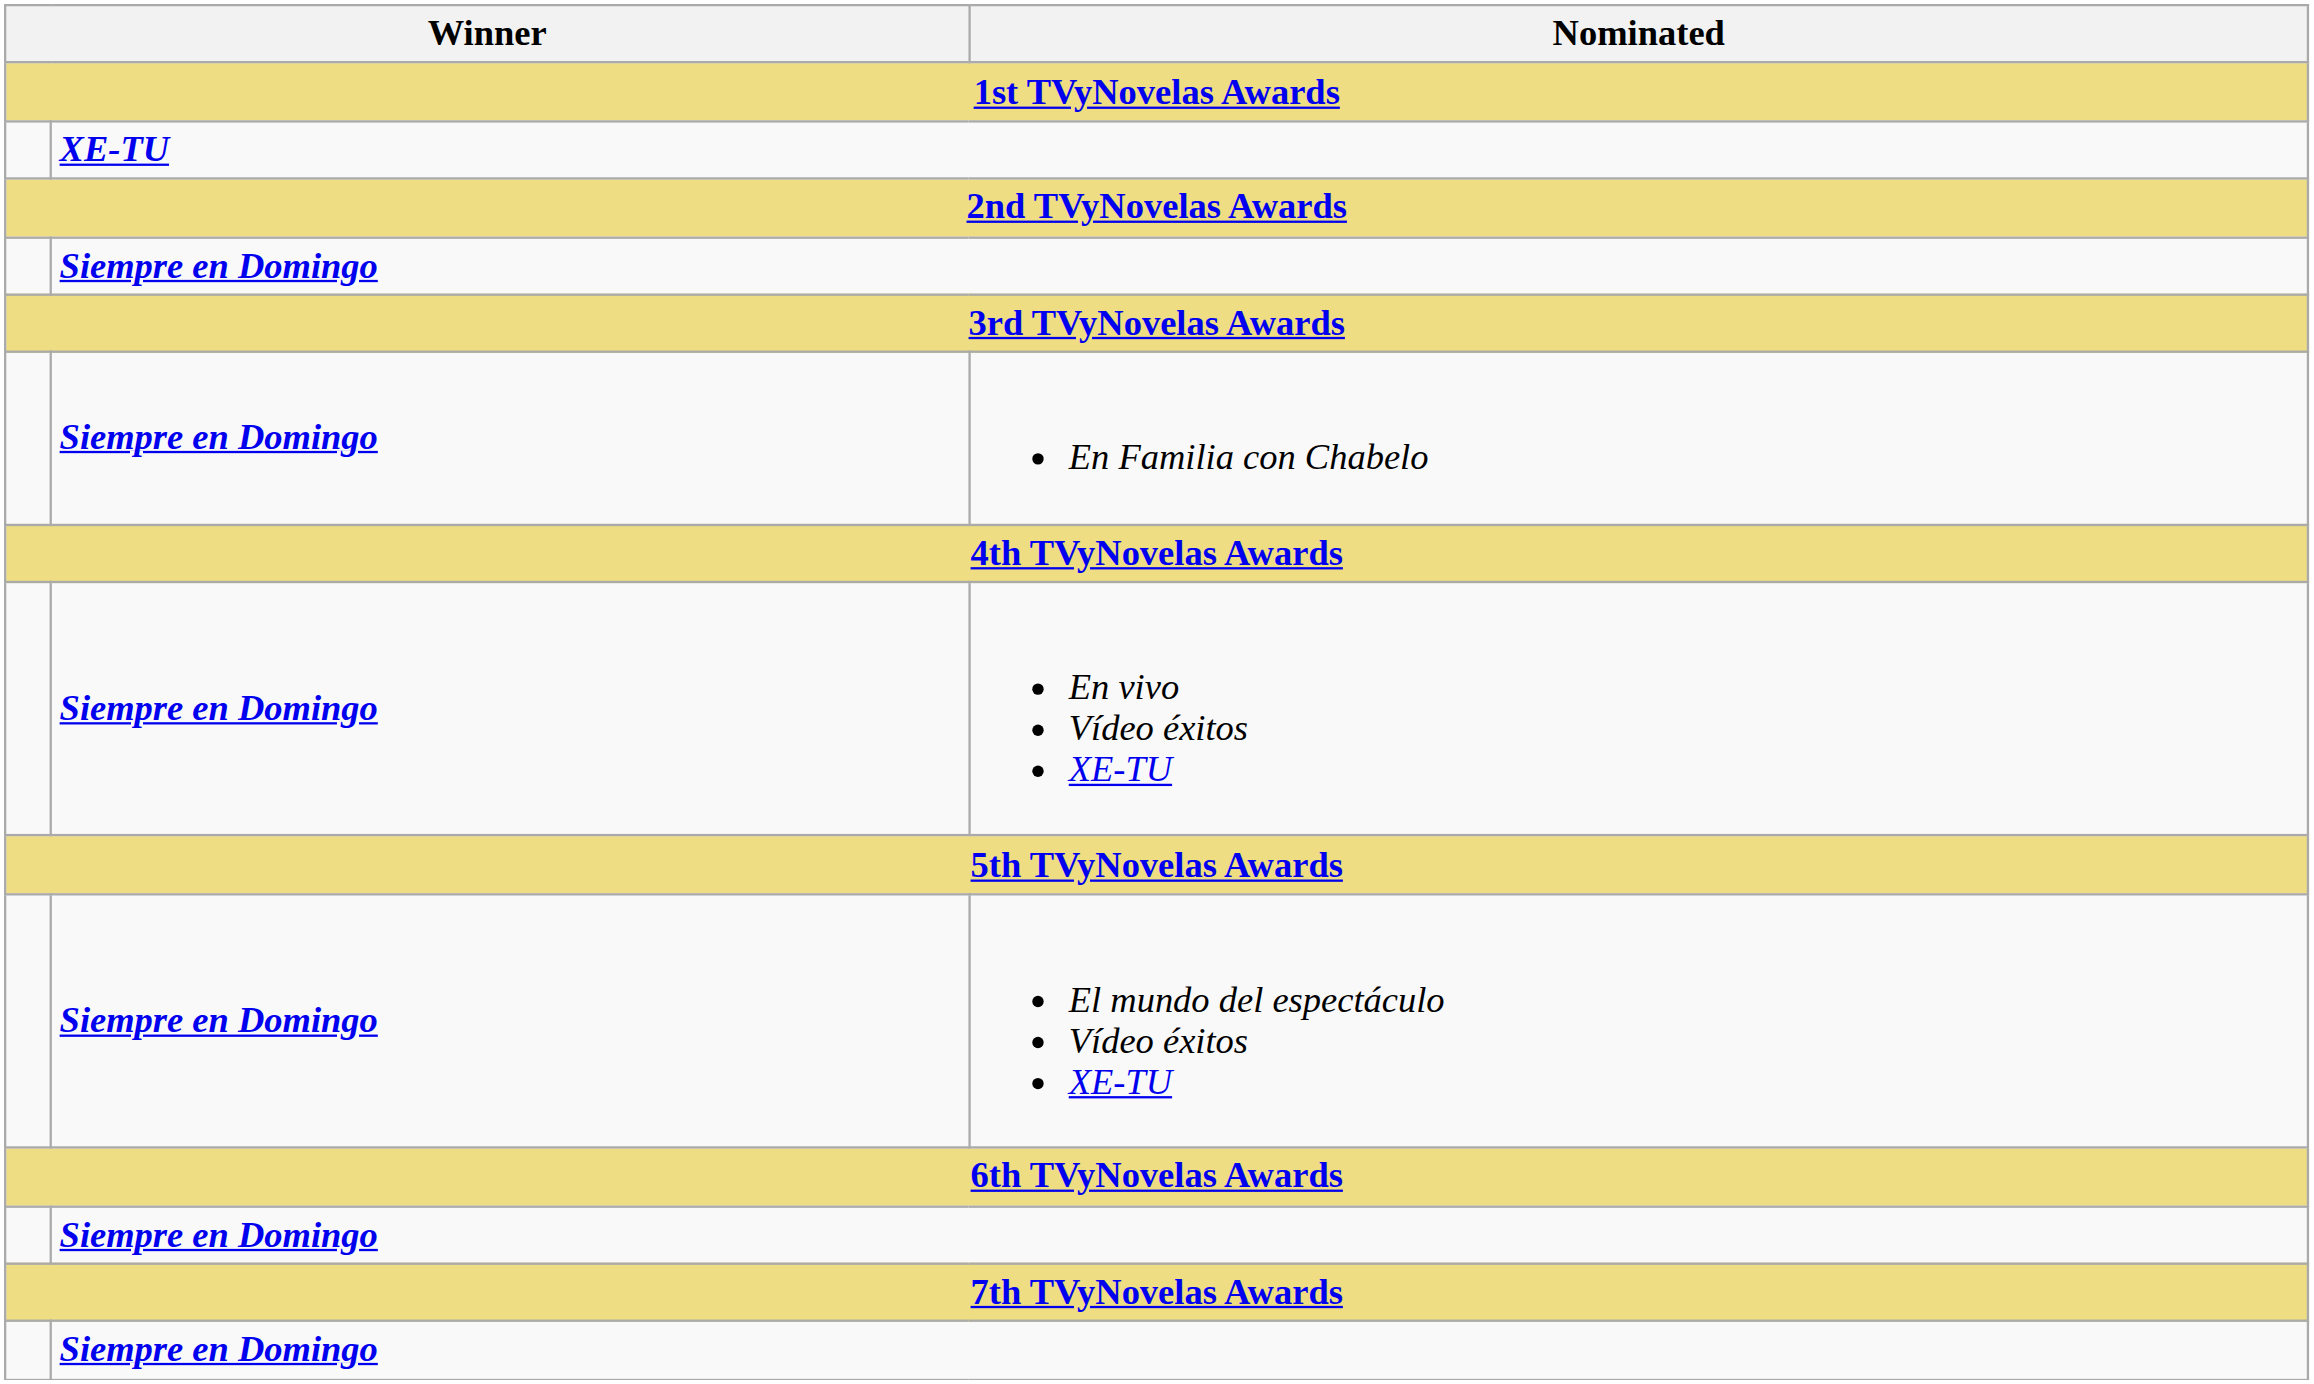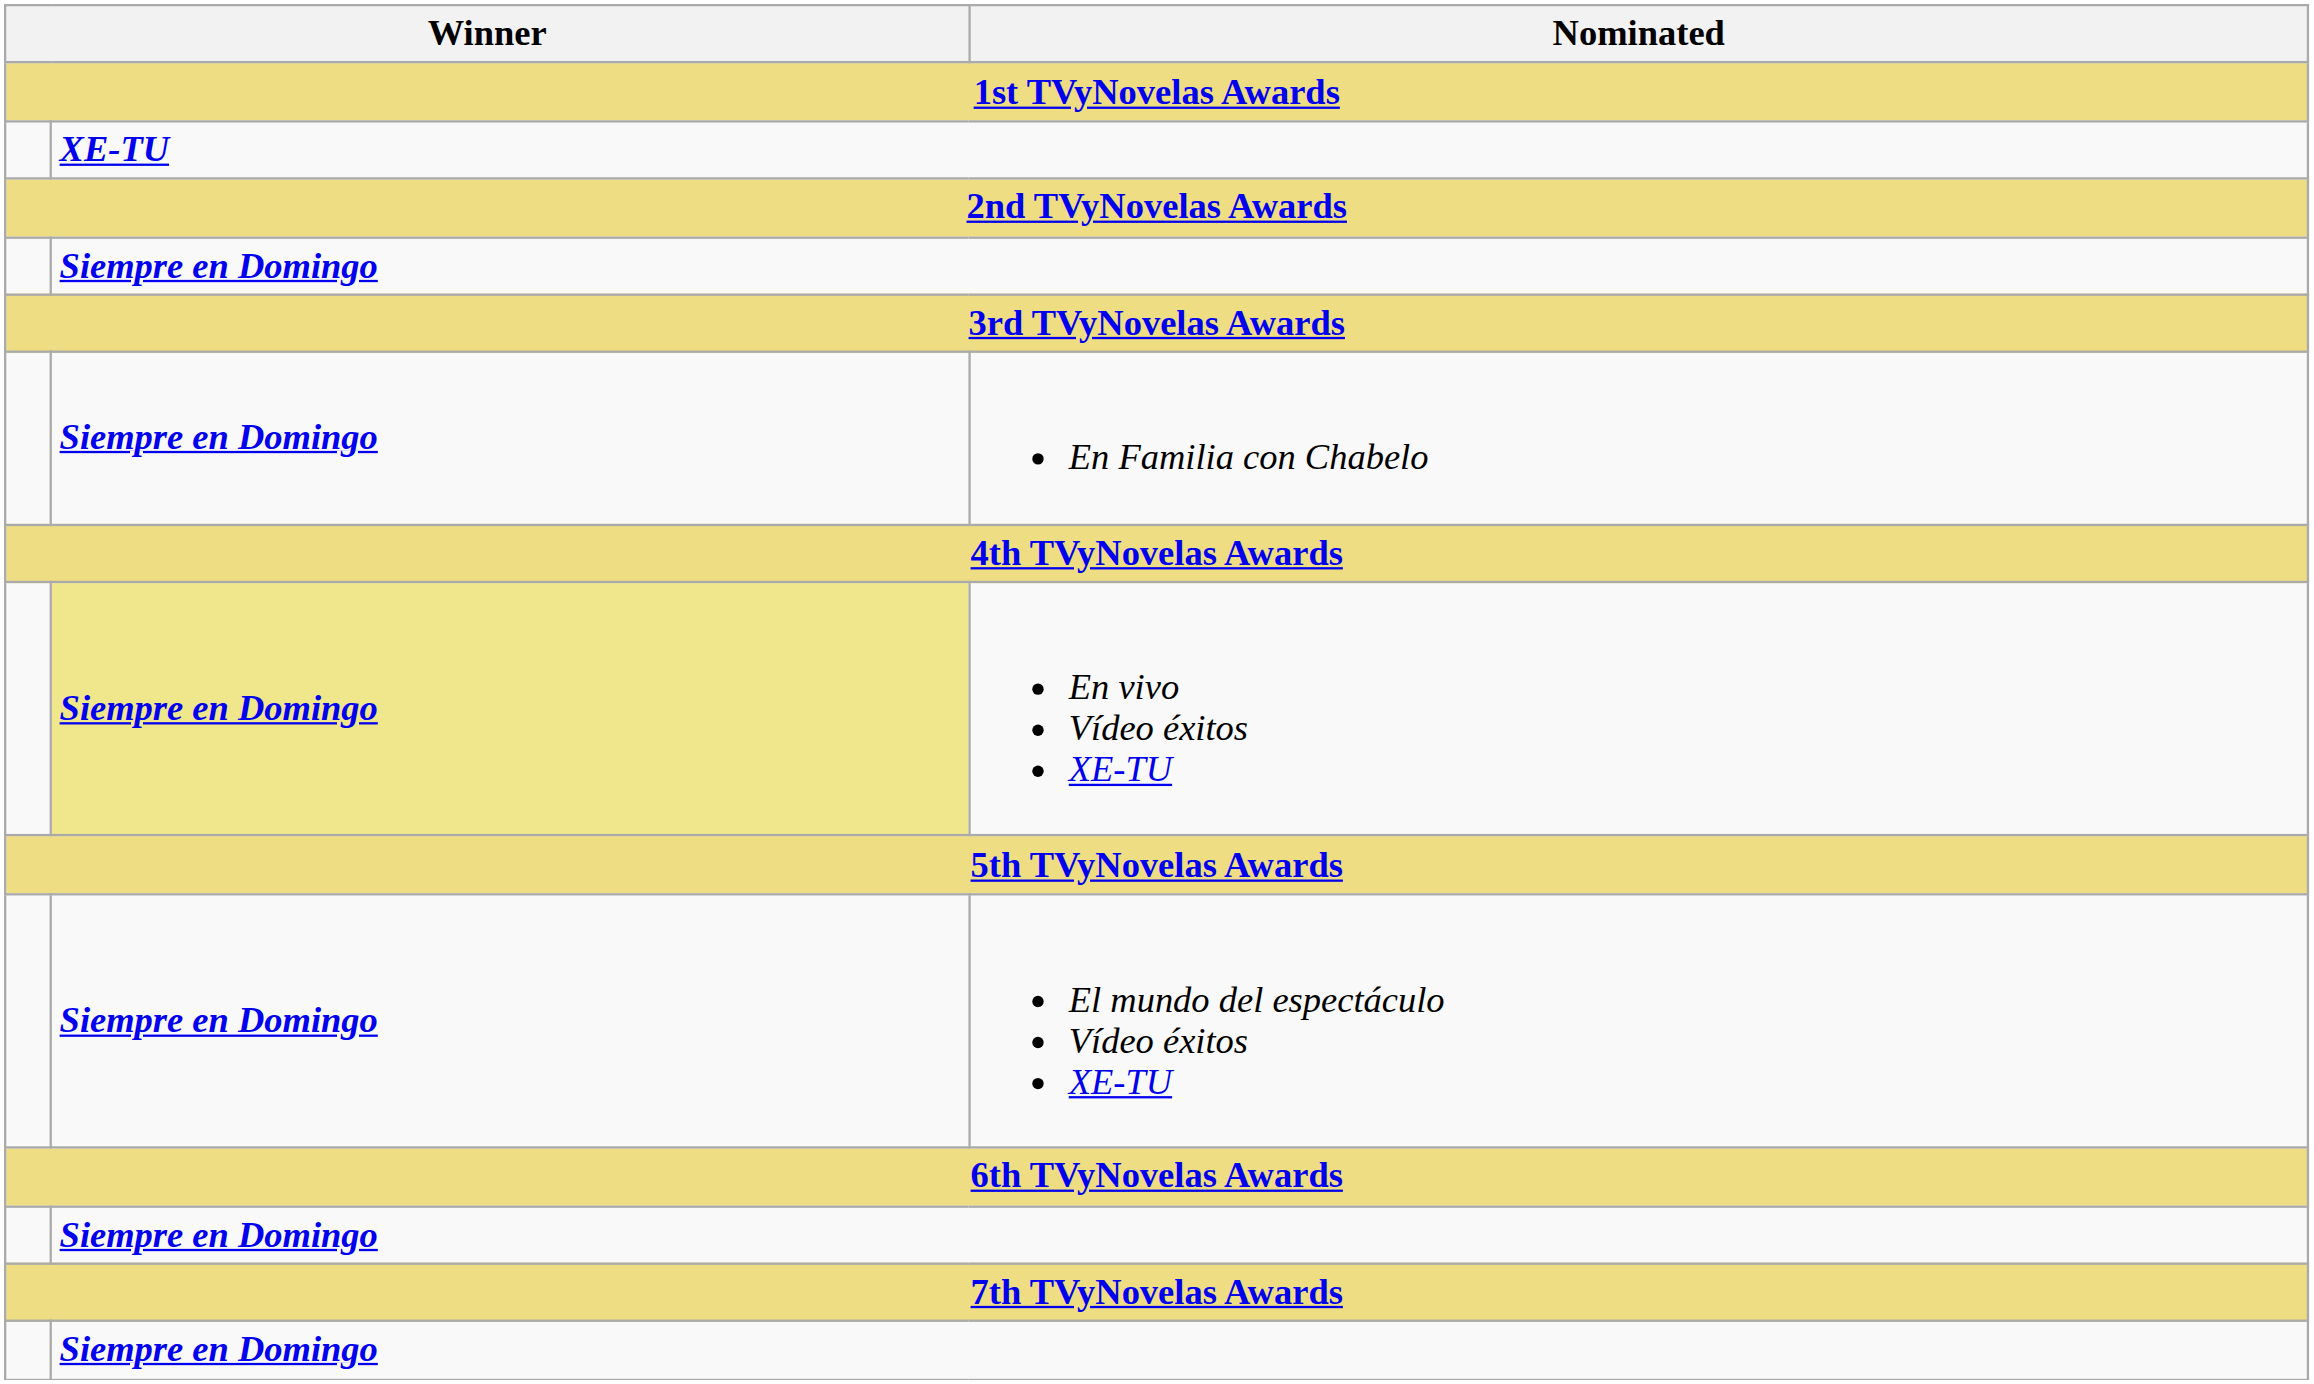En vivo Vídeo éxitos XE-TU | column 2: no background -> khaki background
